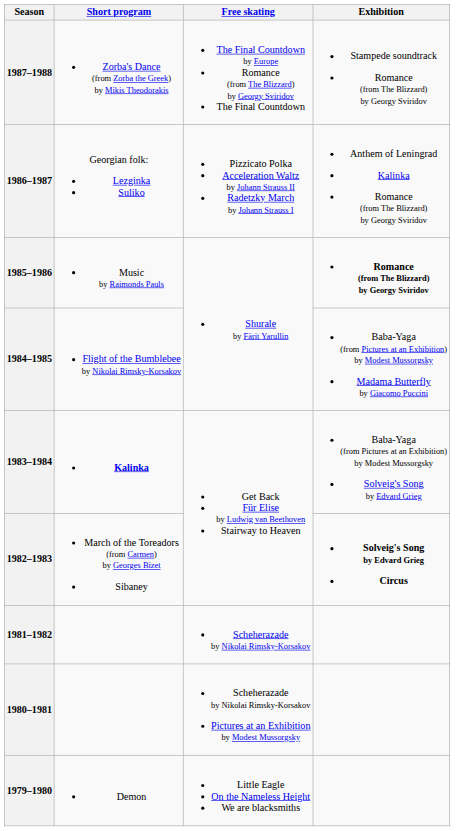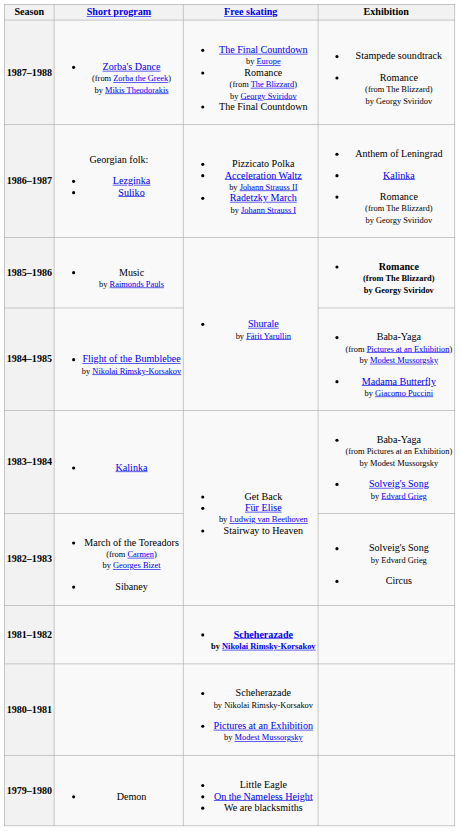1983–1984 | Short program: bold -> normal
1982–1983 | Exhibition: bold -> normal
1981–1982 | Free skating: normal -> bold
